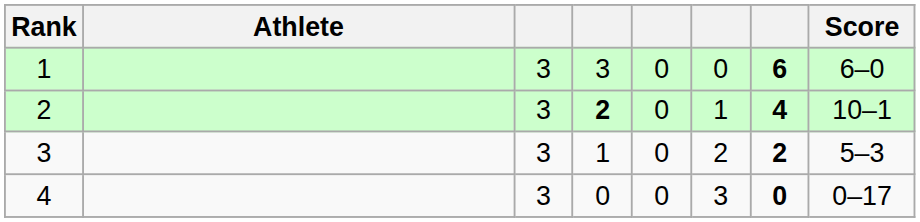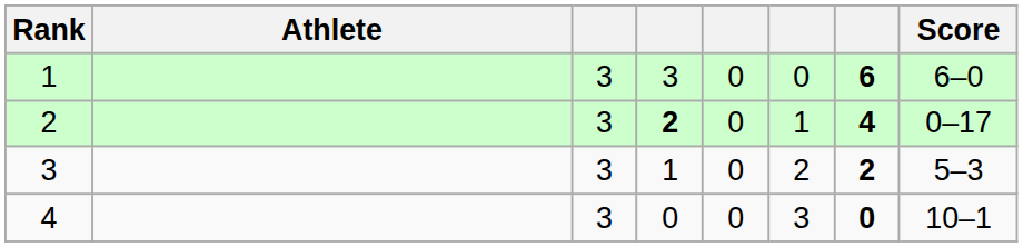row 3 | Score: 10–1 -> 0–17
row 5 | Score: 0–17 -> 10–1
